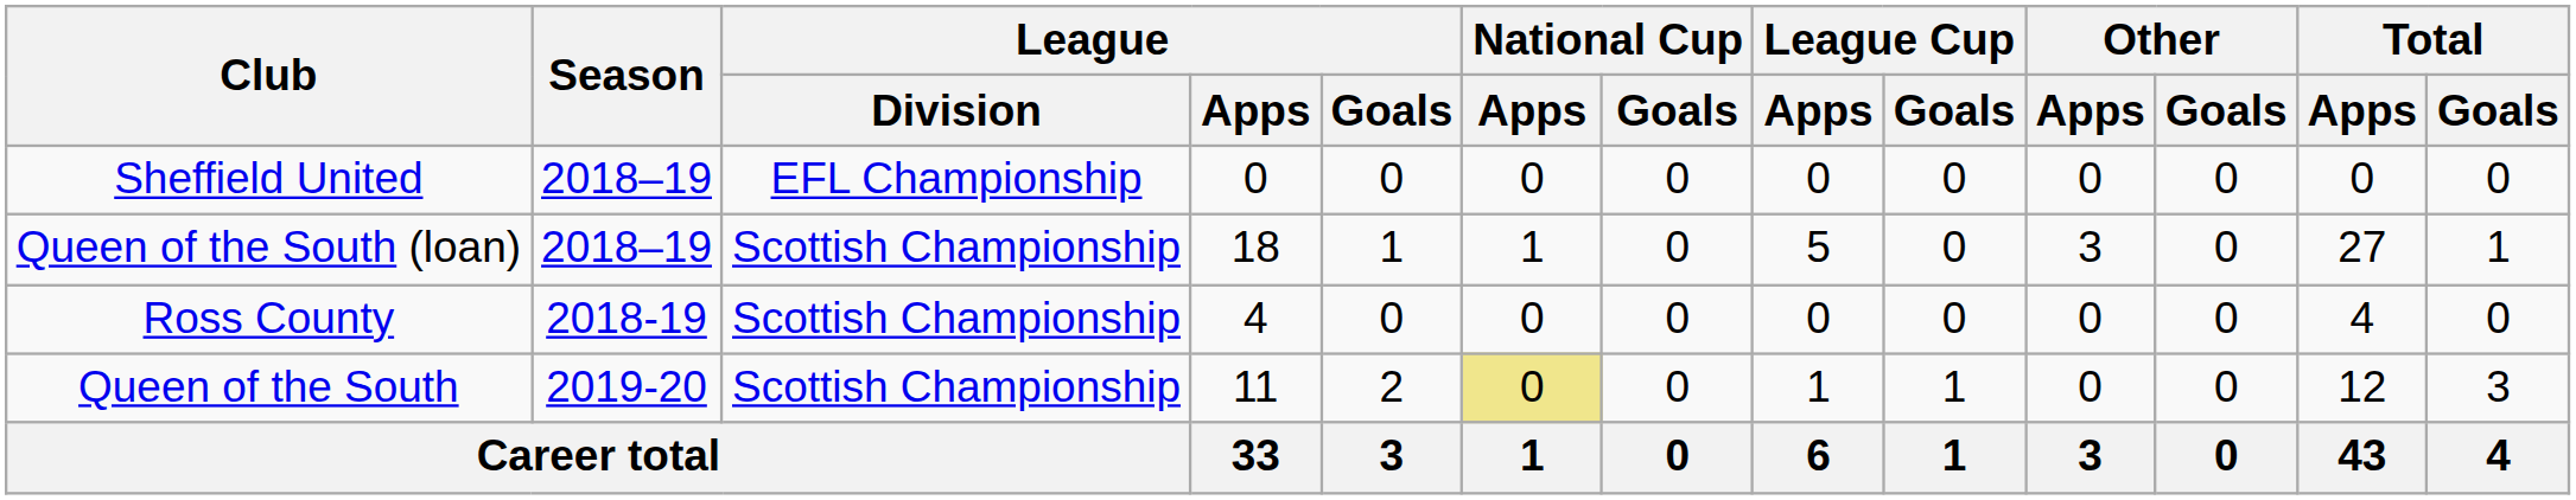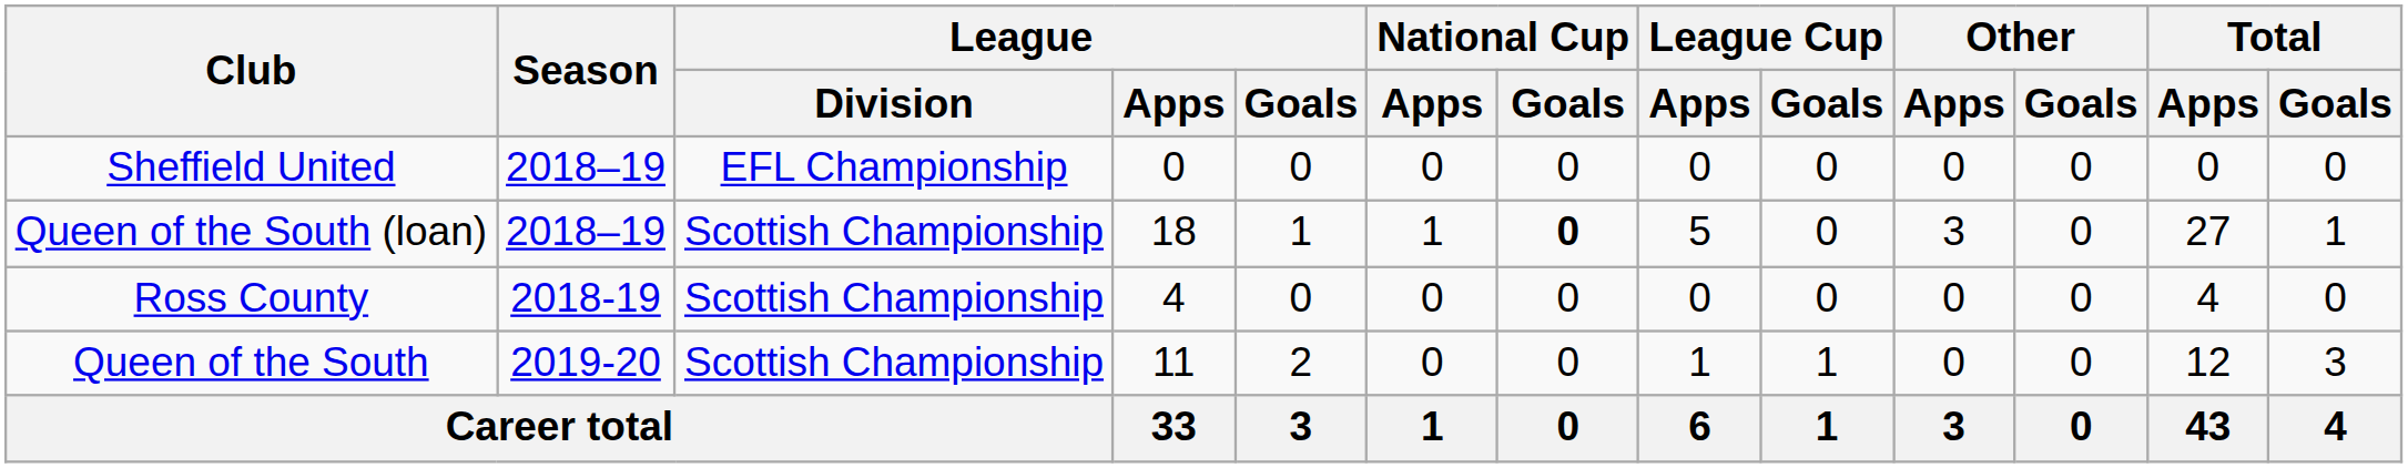Queen of the South (loan) | National Cup / Goals: normal -> bold
Queen of the South | National Cup / Apps: khaki background -> no background
